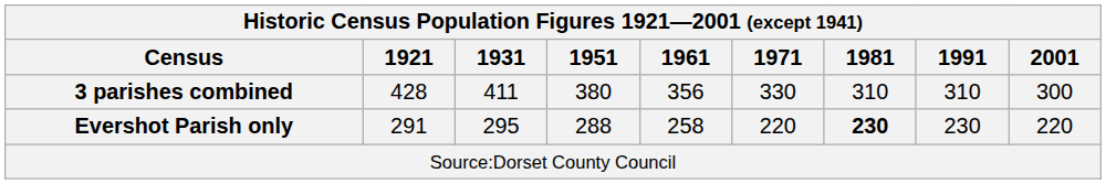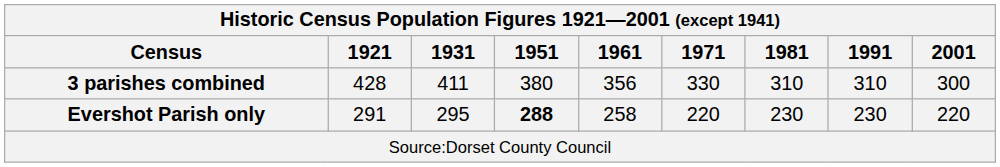Evershot Parish only | 1951: normal -> bold
Evershot Parish only | 1981: bold -> normal
